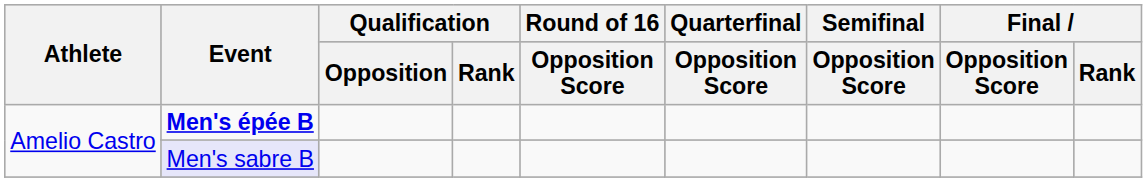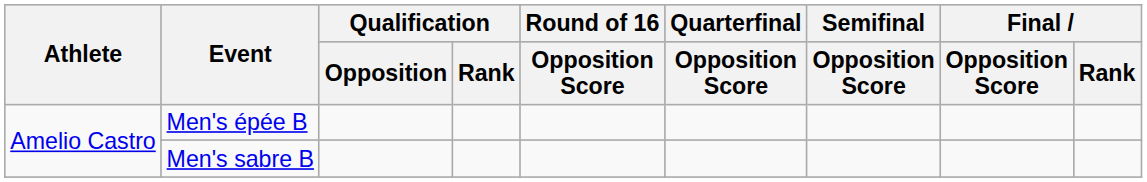Men's épée B | Event: bold -> normal
Men's sabre B | Event: lavender background -> no background
